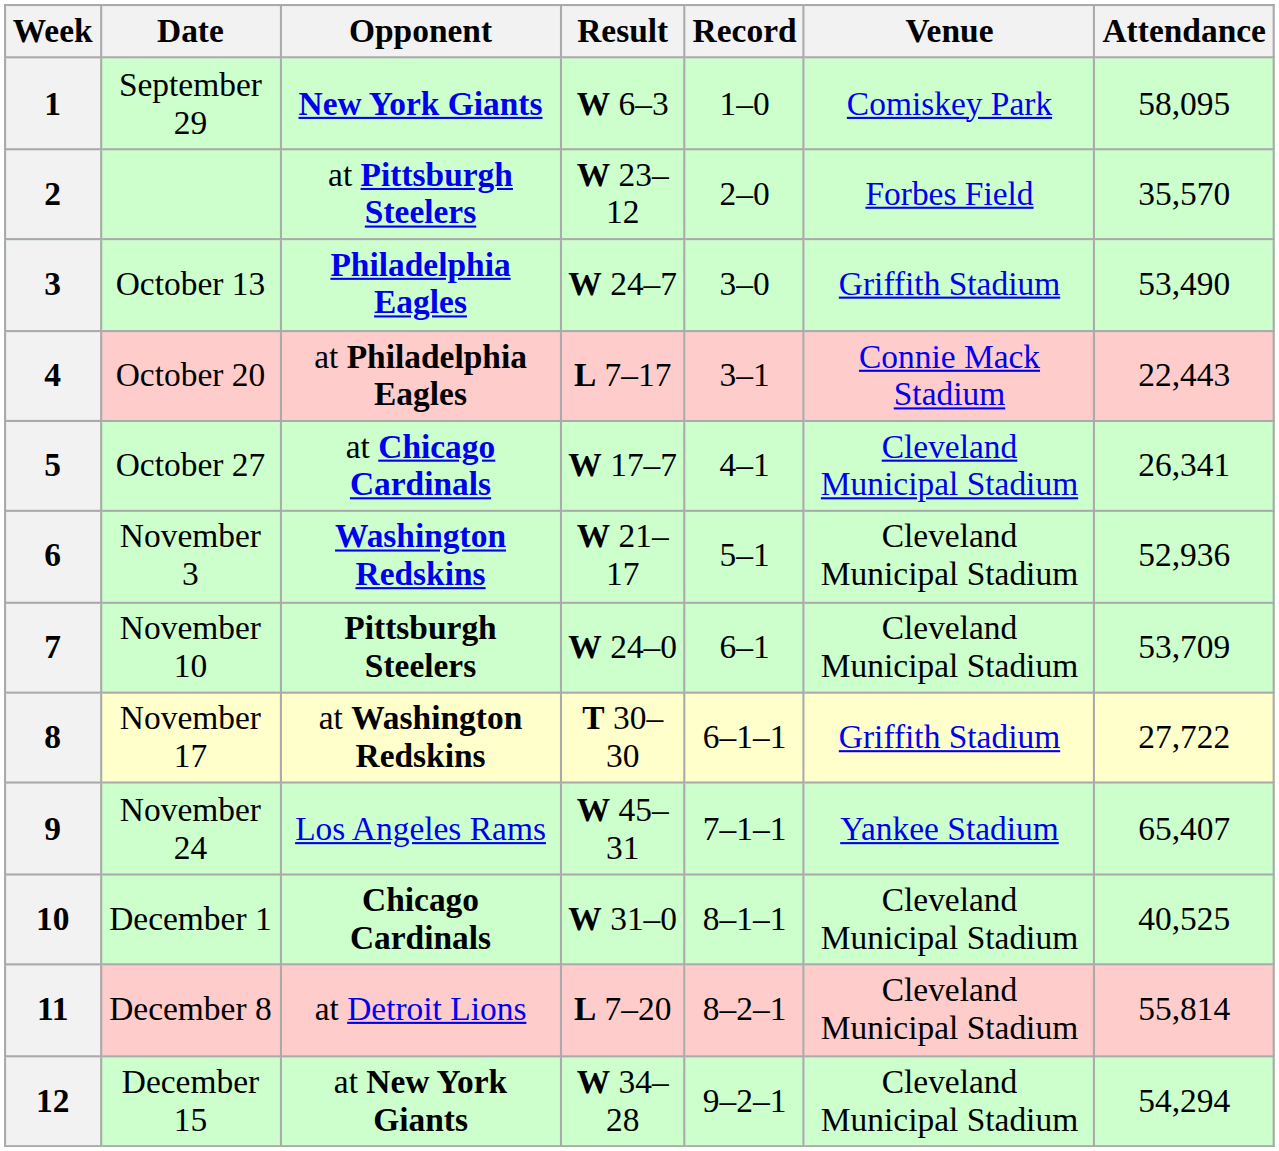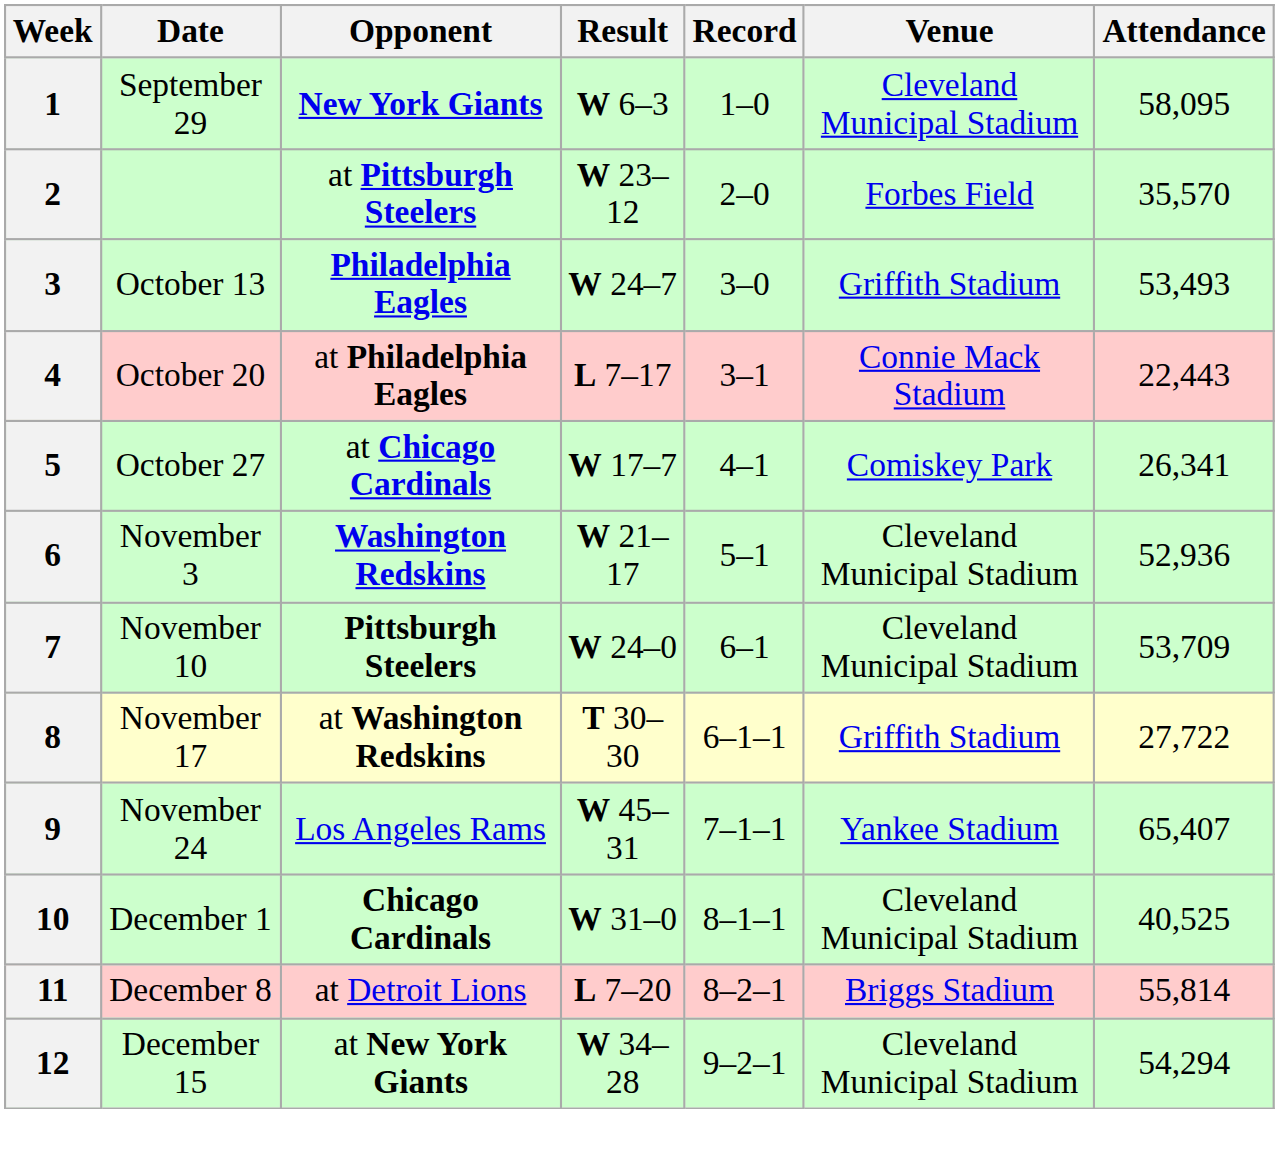1 | Venue: Comiskey Park -> Cleveland Municipal Stadium
3 | Attendance: 53,490 -> 53,493
5 | Venue: Cleveland Municipal Stadium -> Comiskey Park
11 | Venue: Cleveland Municipal Stadium -> Briggs Stadium
